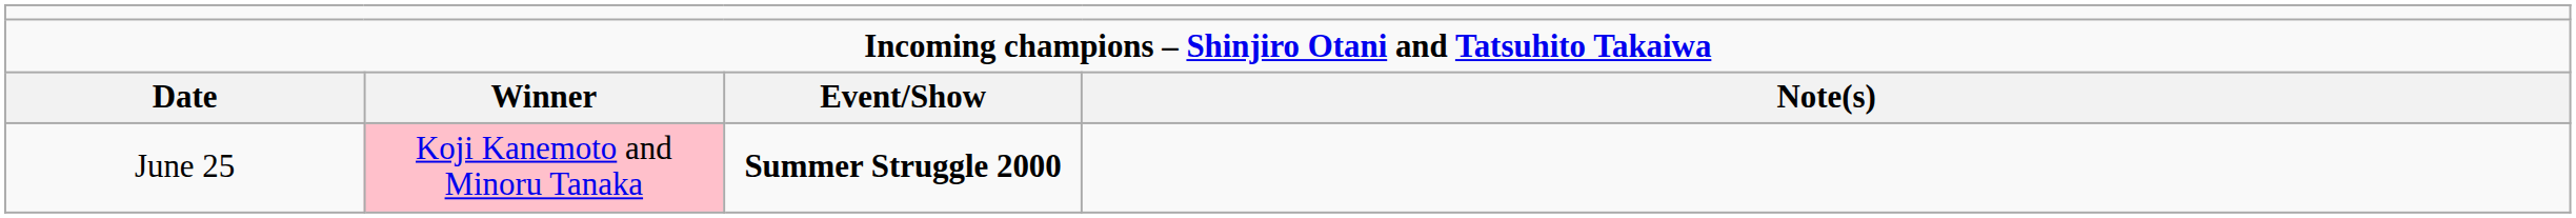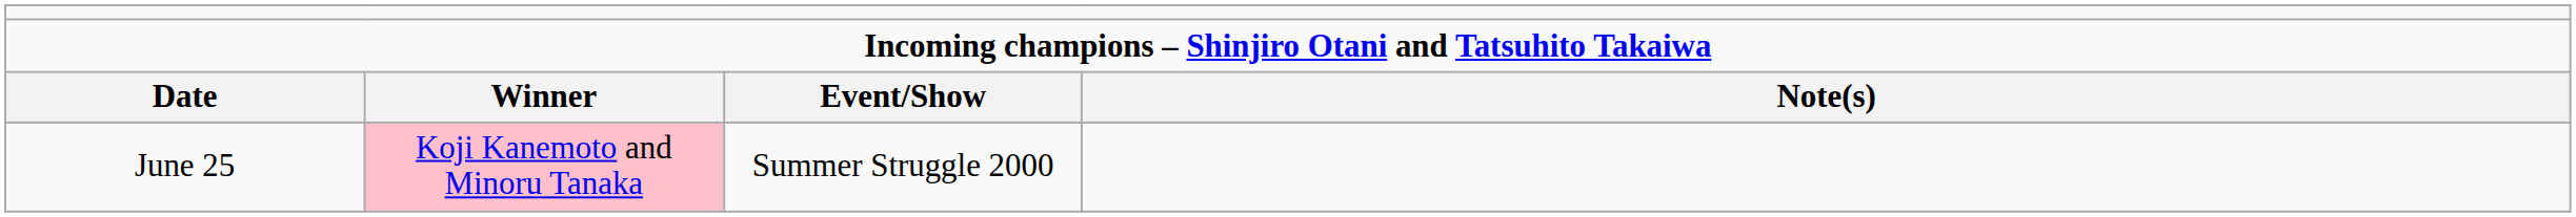June 25 | column 3: bold -> normal
